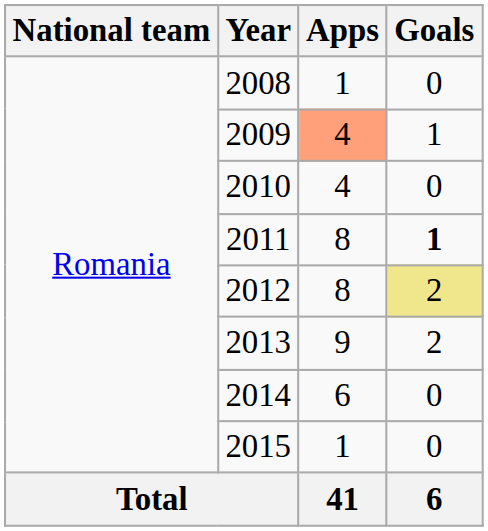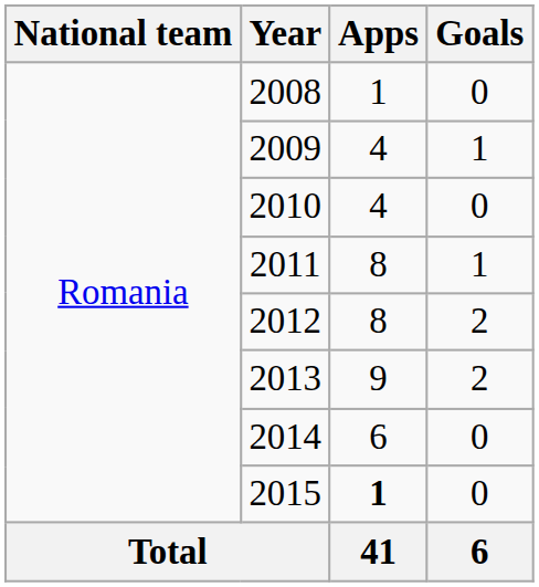2009 | Apps: lightsalmon background -> no background
2011 | Goals: bold -> normal
2012 | Goals: khaki background -> no background
2015 | Apps: normal -> bold
